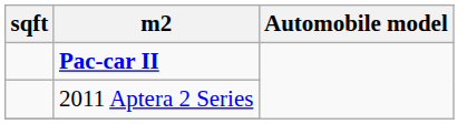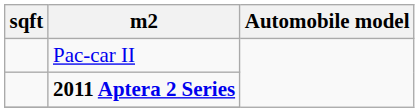Pac-car II | m2: bold -> normal
2011 Aptera 2 Series | m2: normal -> bold
